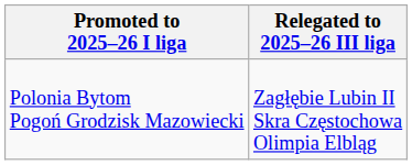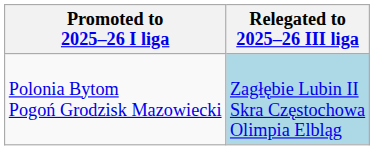Polonia Bytom Pogoń Grodzisk Mazowiecki | Relegated to 2025–26 III liga: no background -> lightblue background
